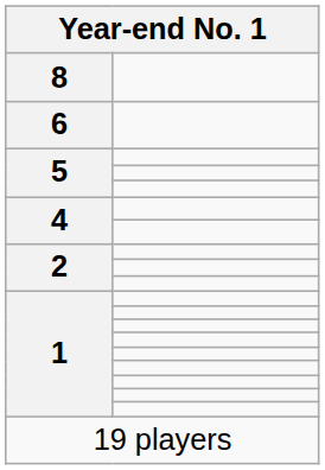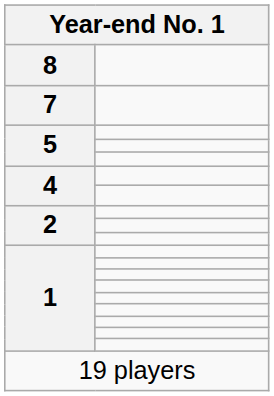row 3 | 8: 6 -> 7
